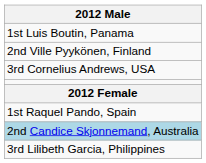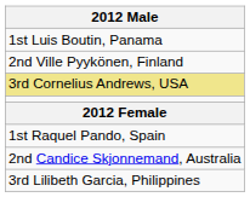row 4 | column 1: no background -> khaki background
row 8 | column 1: lightblue background -> no background
